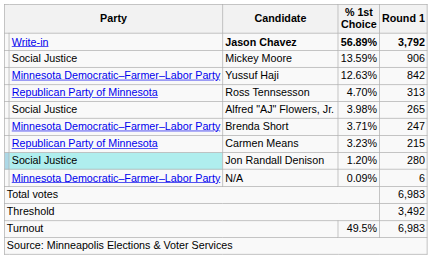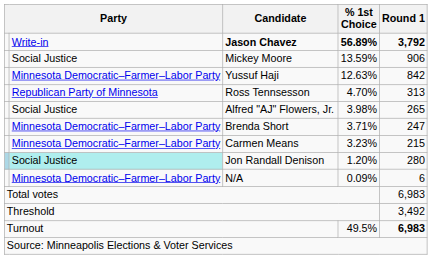Carmen Means | column 2: Republican Party of Minnesota -> Minnesota Democratic–Farmer–Labor Party
Turnout | Round 1: normal -> bold
